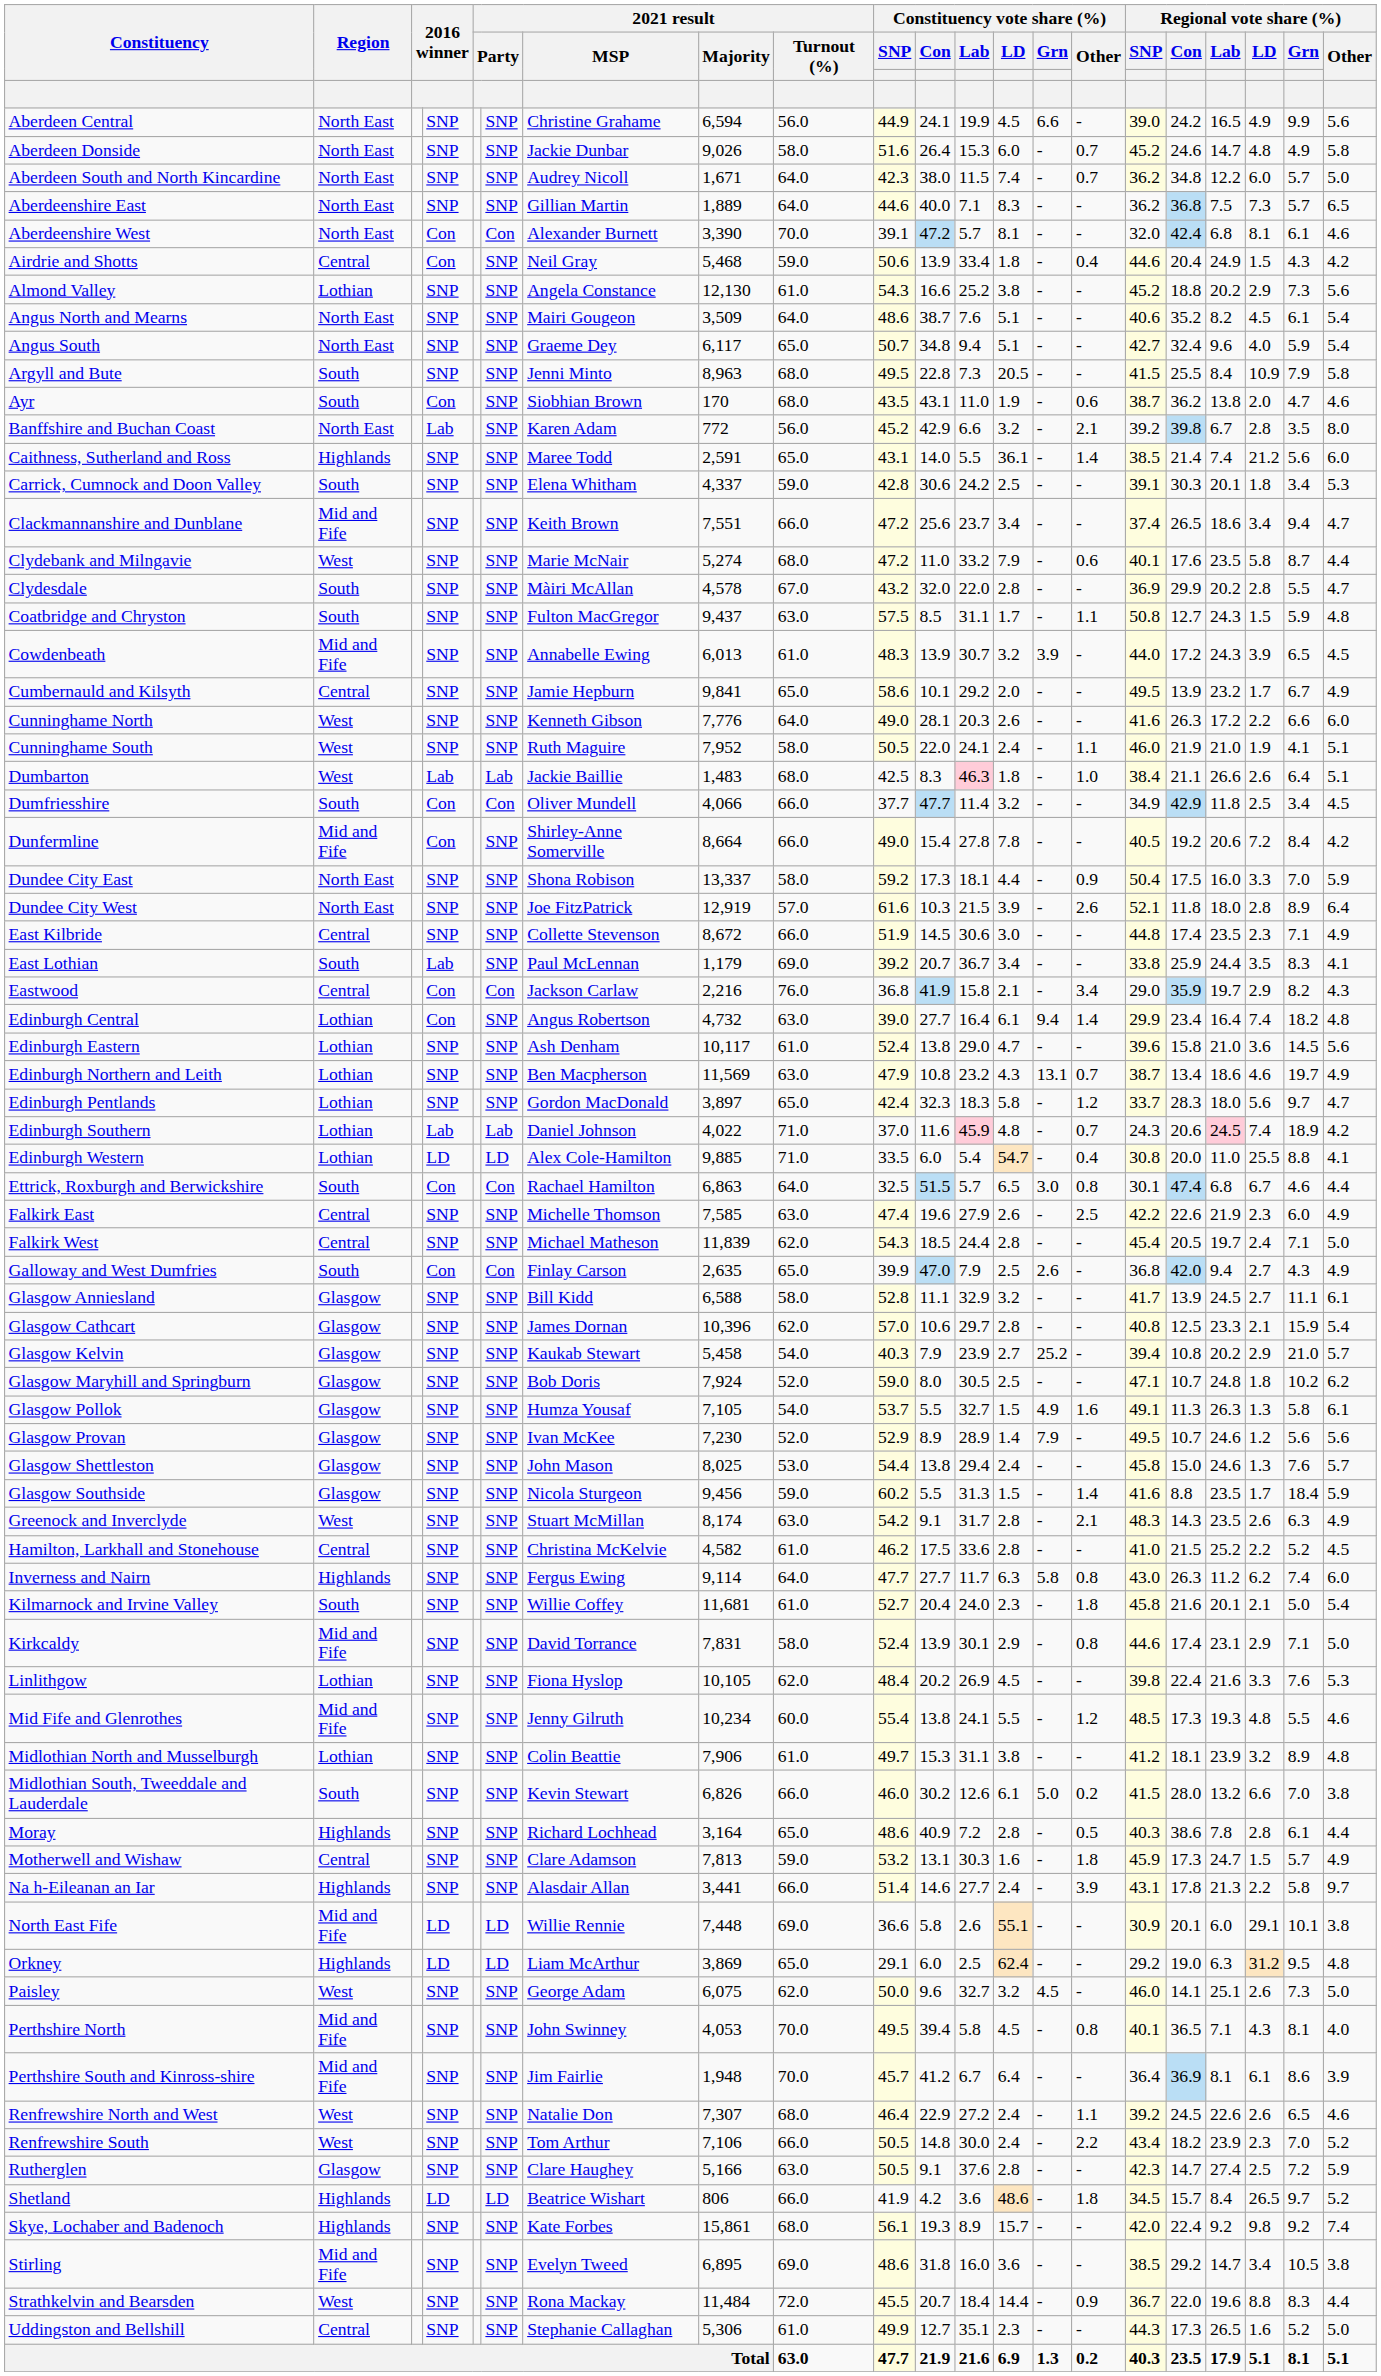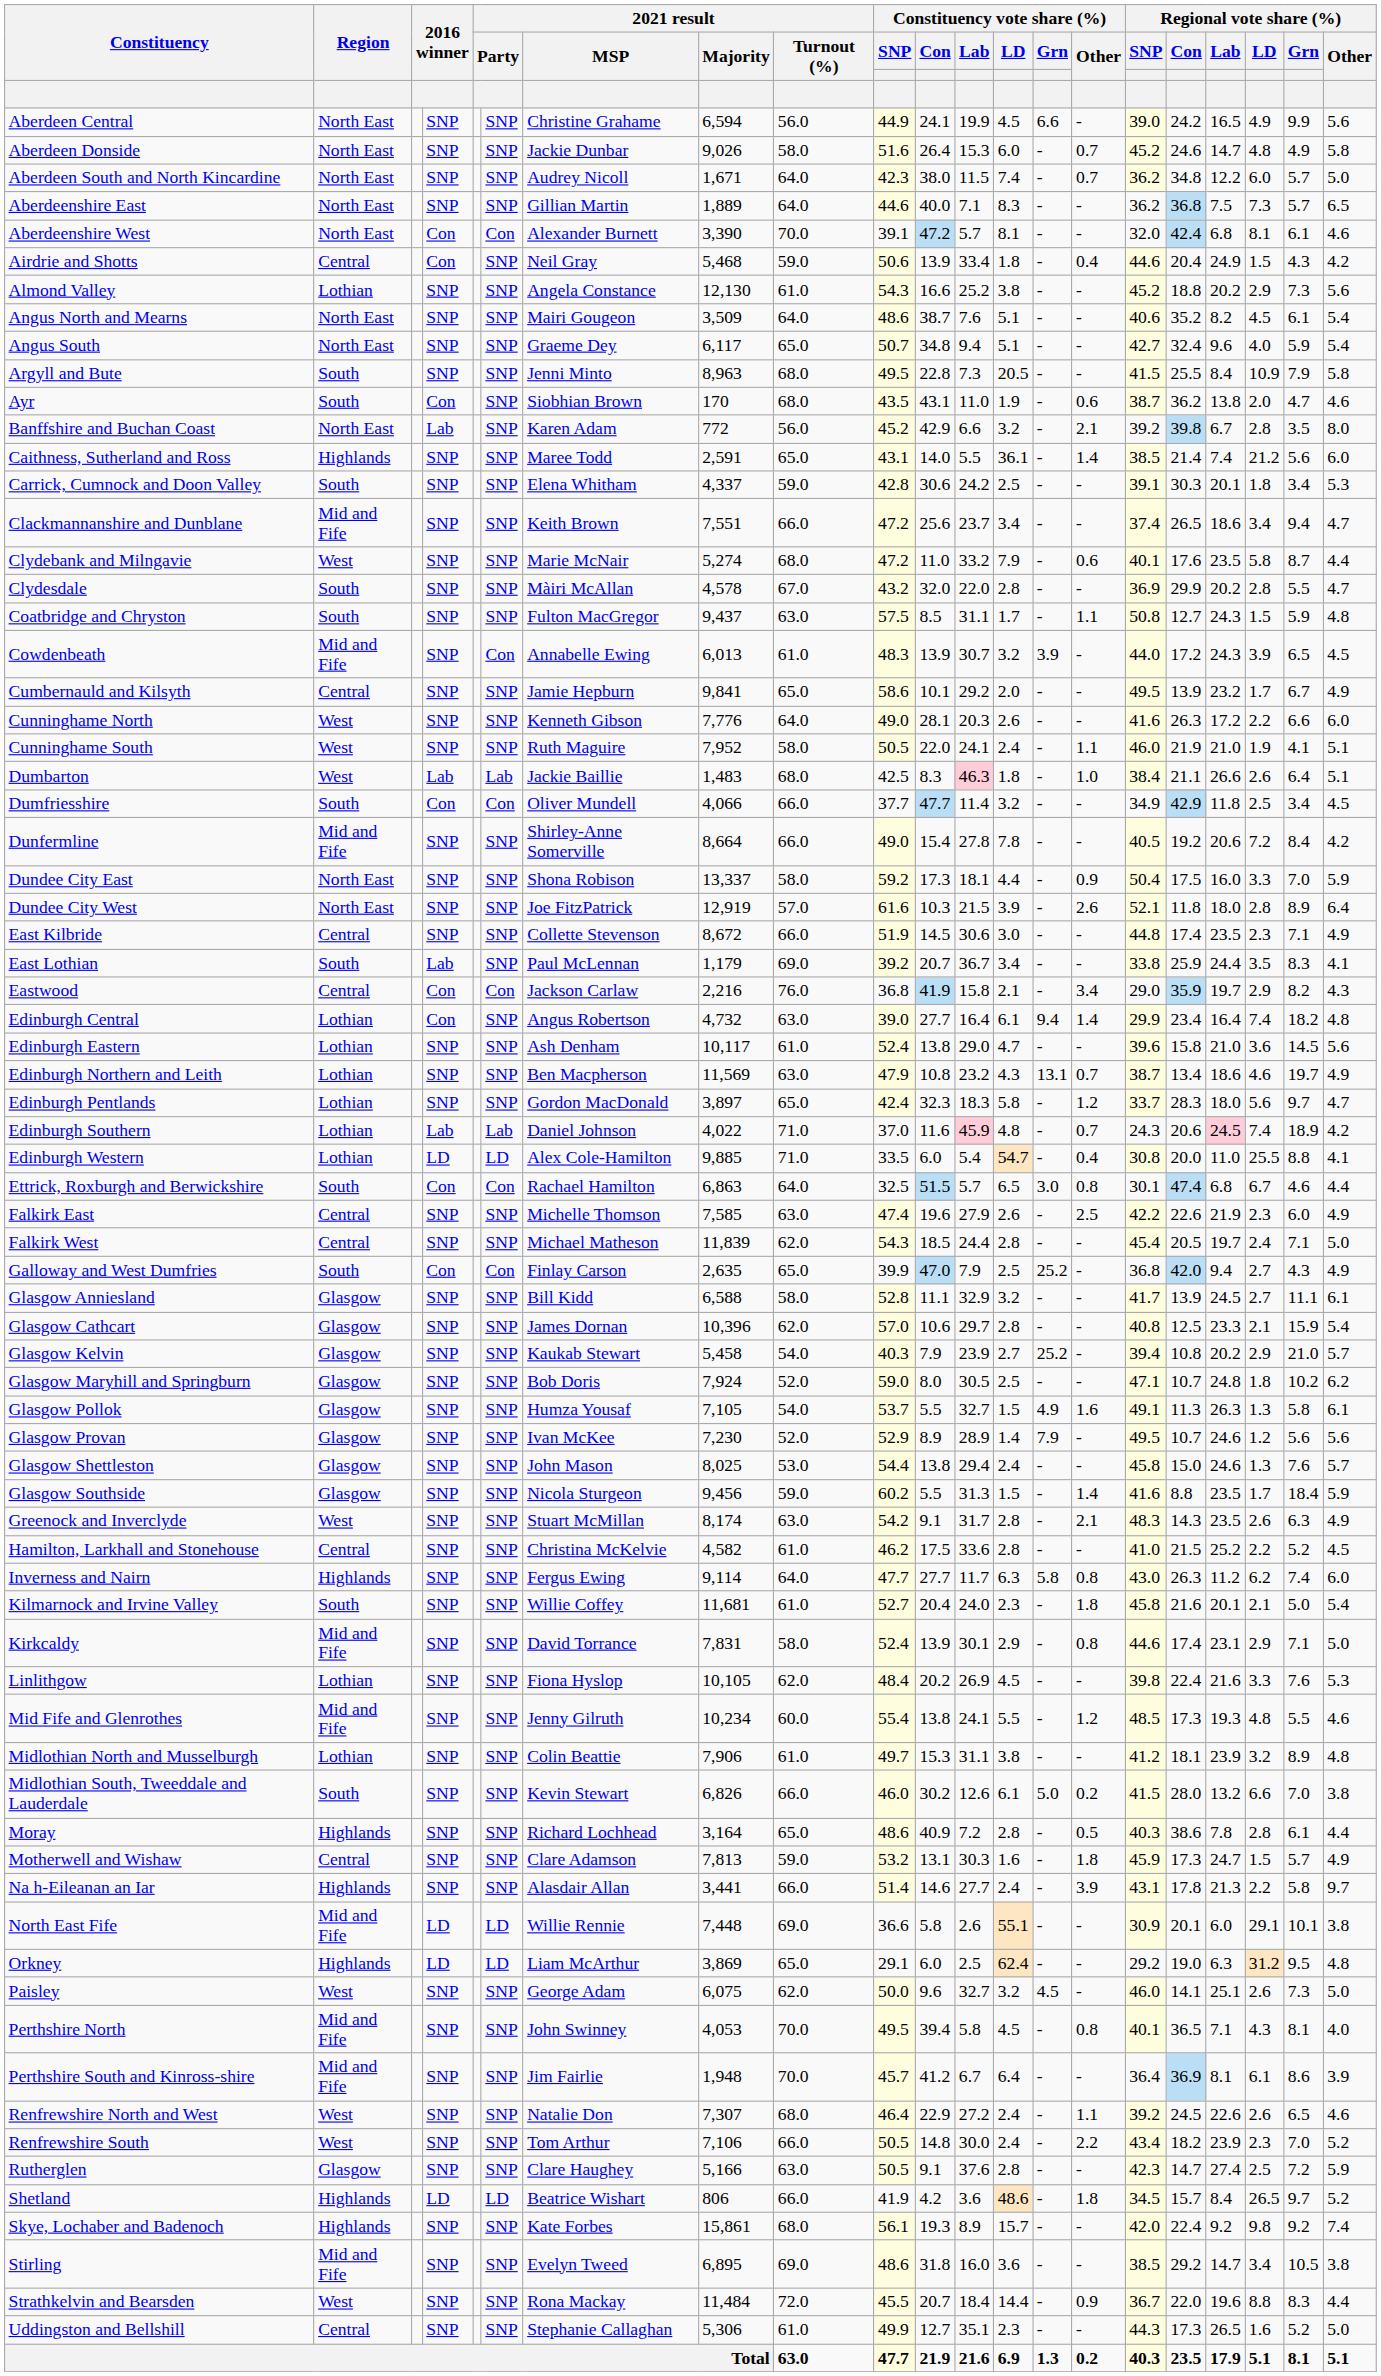Cowdenbeath | column 6: SNP -> Con
Dunfermline | column 4: Con -> SNP
Galloway and West Dumfries | Constituency vote share (%) / Grn: 2.6 -> 25.2
